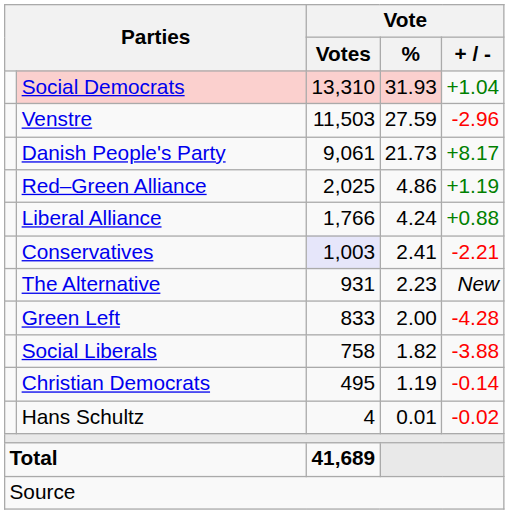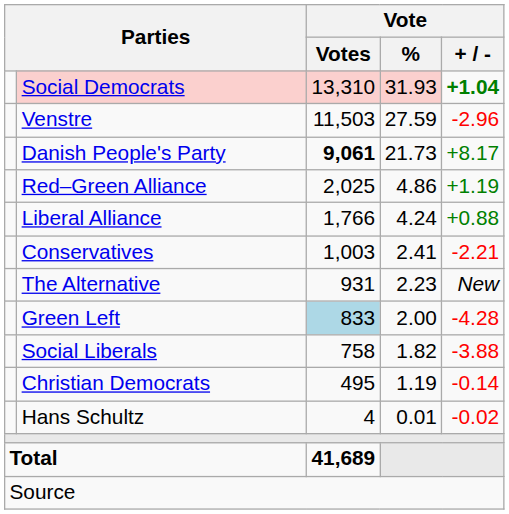Social Democrats | Vote / + / -: normal -> bold
Danish People's Party | Vote / Votes: normal -> bold
Conservatives | Vote / Votes: lavender background -> no background
Green Left | Vote / Votes: no background -> lightblue background
